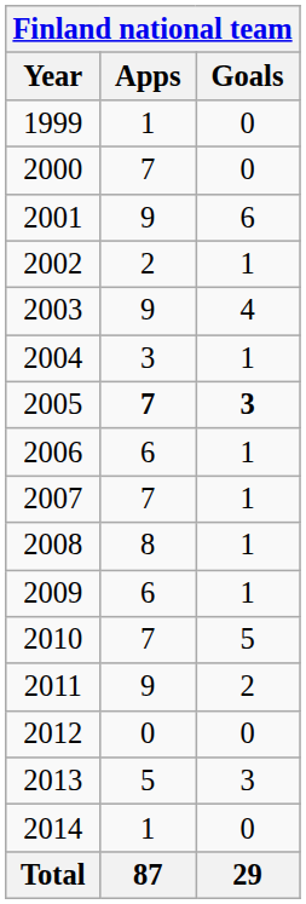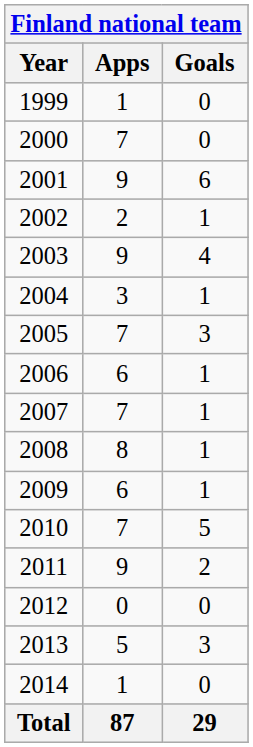2005 | Apps: bold -> normal
2005 | Goals: bold -> normal
